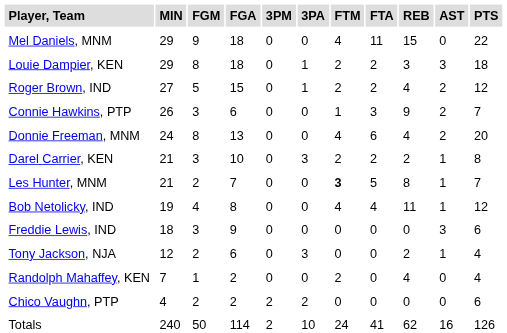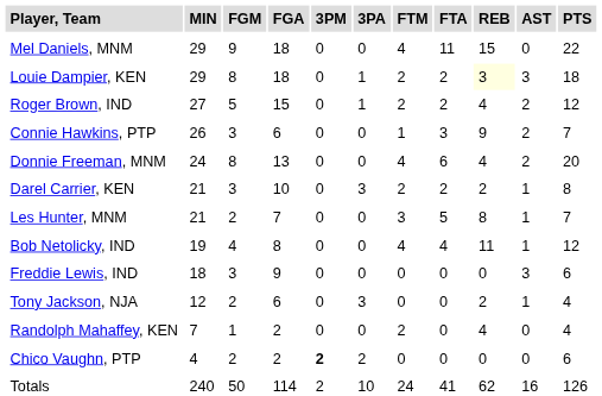Louie Dampier, KEN | REB: no background -> lightyellow background
Les Hunter, MNM | FTM: bold -> normal
Chico Vaughn, PTP | 3PM: normal -> bold
